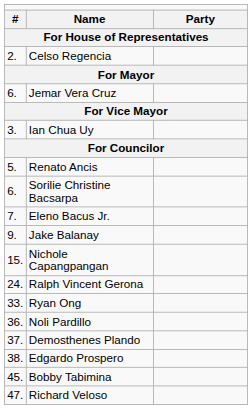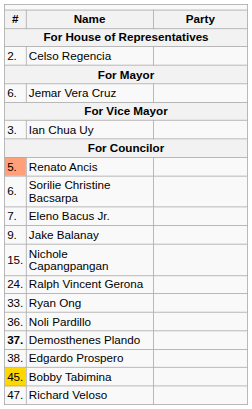Renato Ancis | column 1: no background -> lightsalmon background
Demosthenes Plando | column 1: normal -> bold
Bobby Tabimina | column 1: no background -> gold background
